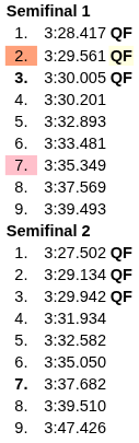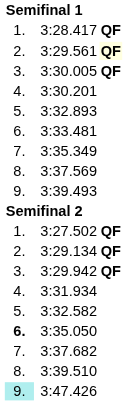3:29.561 | column 1: lightsalmon background -> no background
3:30.005 | column 1: bold -> normal
3:35.349 | column 1: pink background -> no background
3:35.050 | column 1: normal -> bold
3:37.682 | column 1: bold -> normal
3:47.426 | column 1: no background -> paleturquoise background
